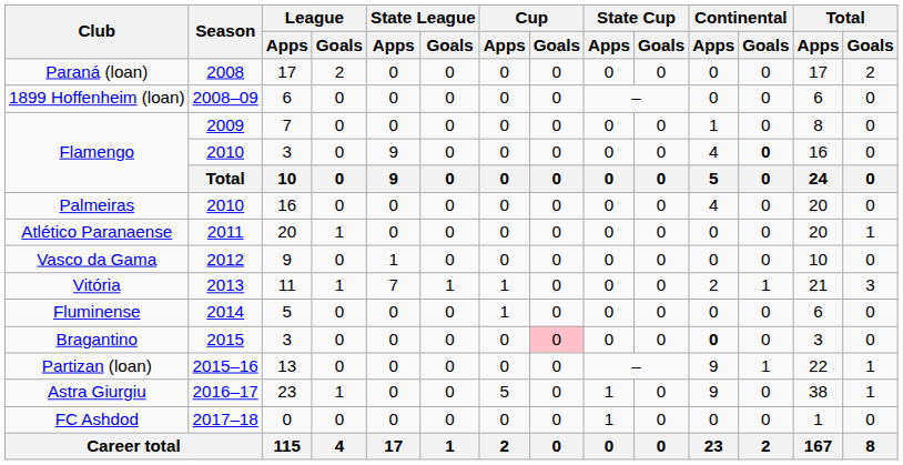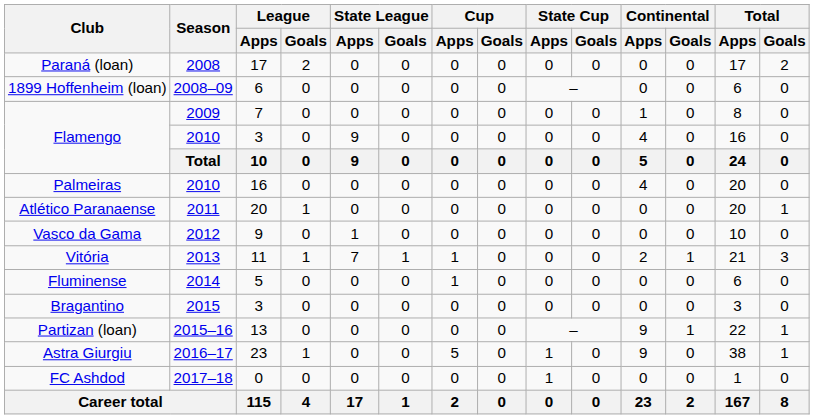Flamengo / 2010 | Continental / Goals: bold -> normal
Bragantino | Cup / Goals: pink background -> no background
Bragantino | Continental / Apps: bold -> normal
